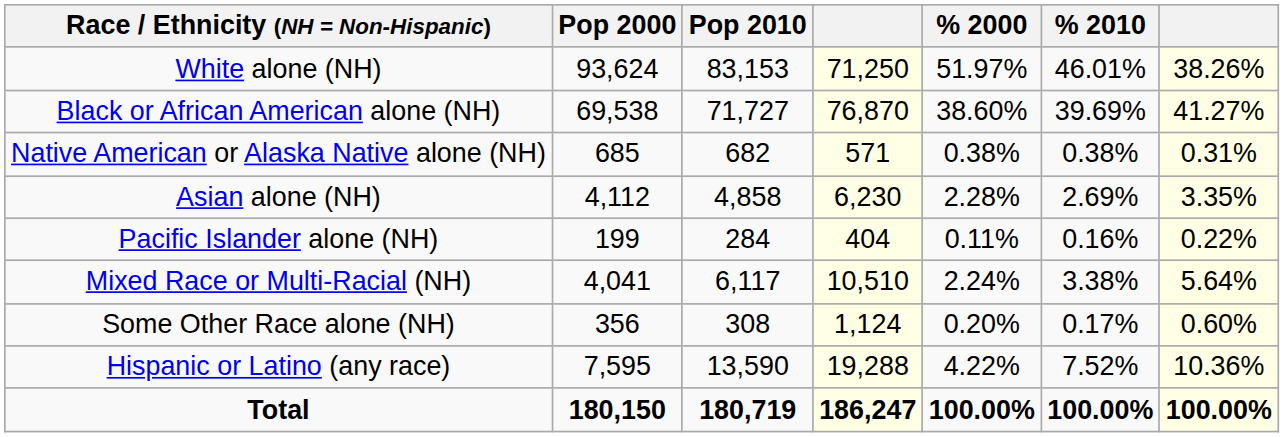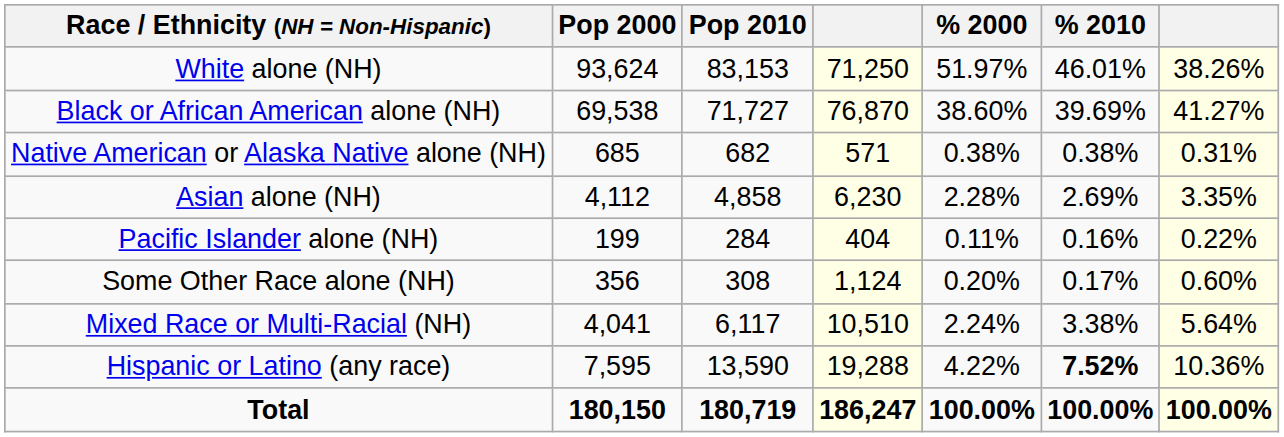rows swapped: Some Other Race alone (NH) <-> Mixed Race or Multi-Racial (NH)
Hispanic or Latino (any race) | % 2010: normal -> bold
